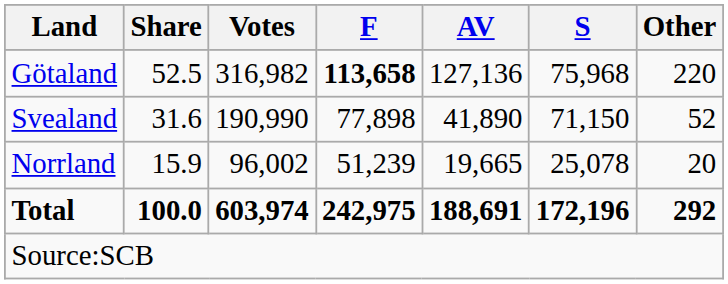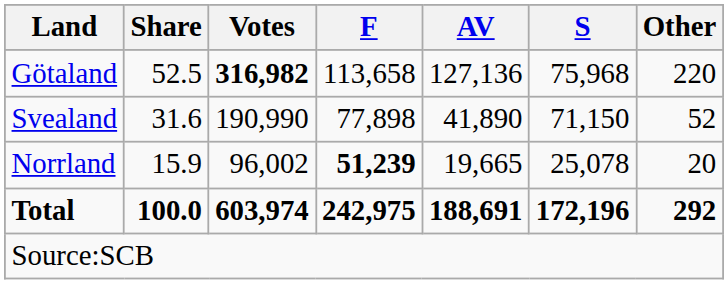Götaland | Votes: normal -> bold
Götaland | F: bold -> normal
Norrland | F: normal -> bold
